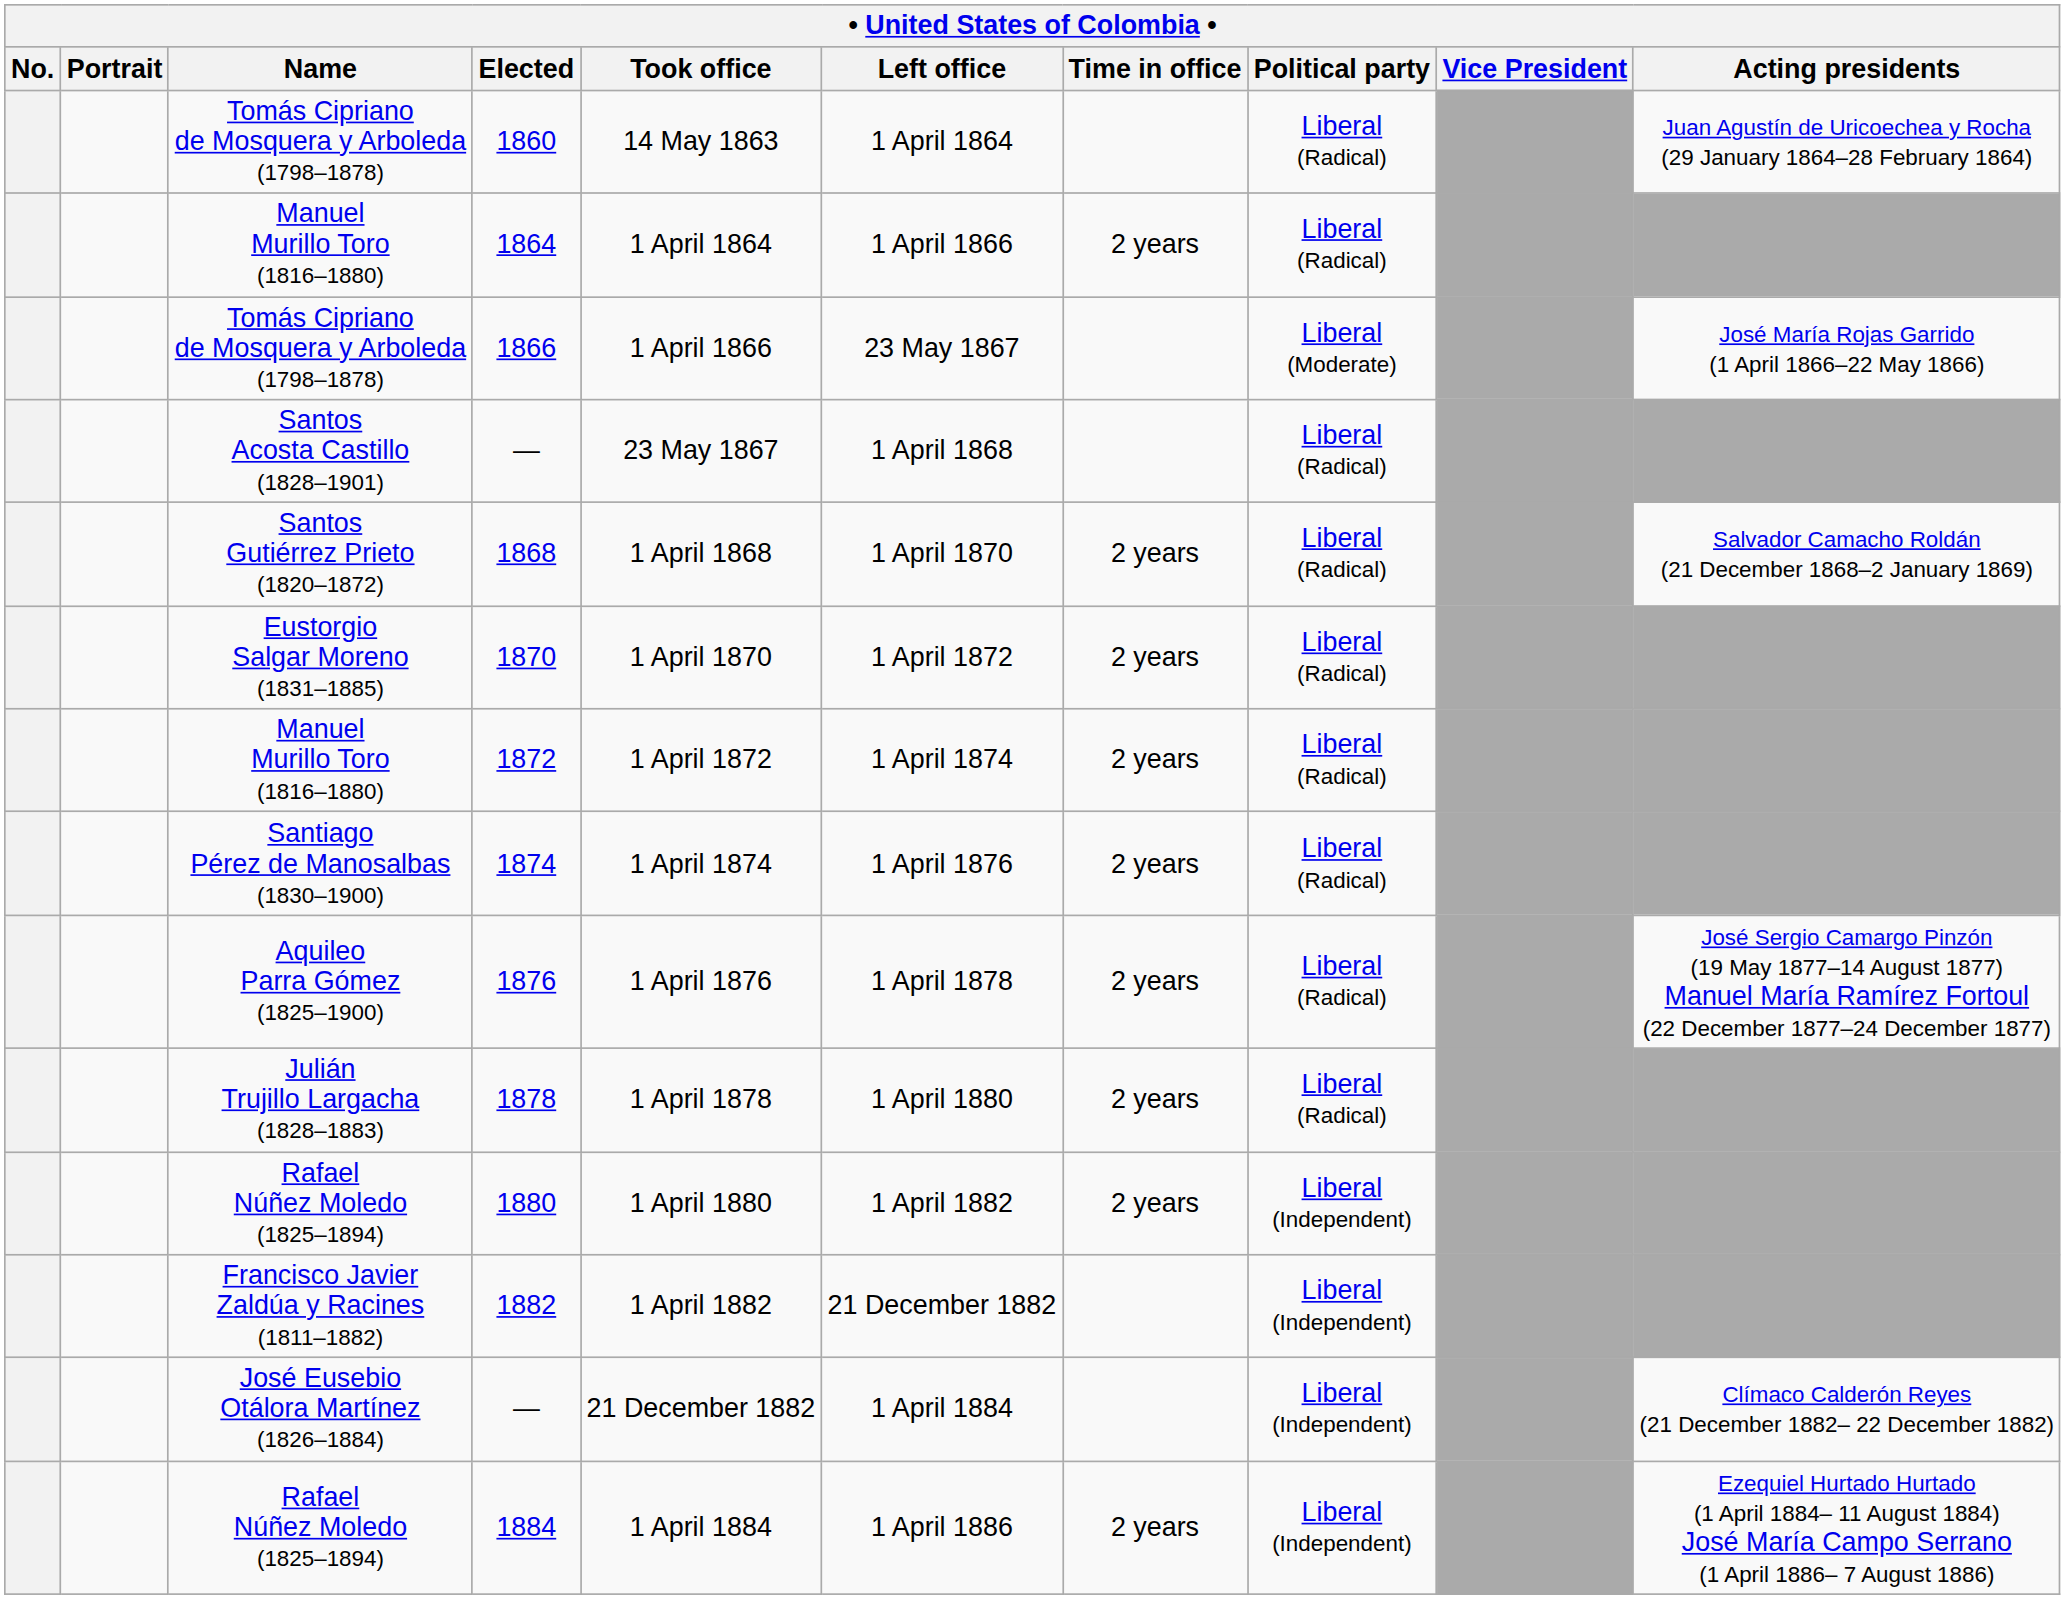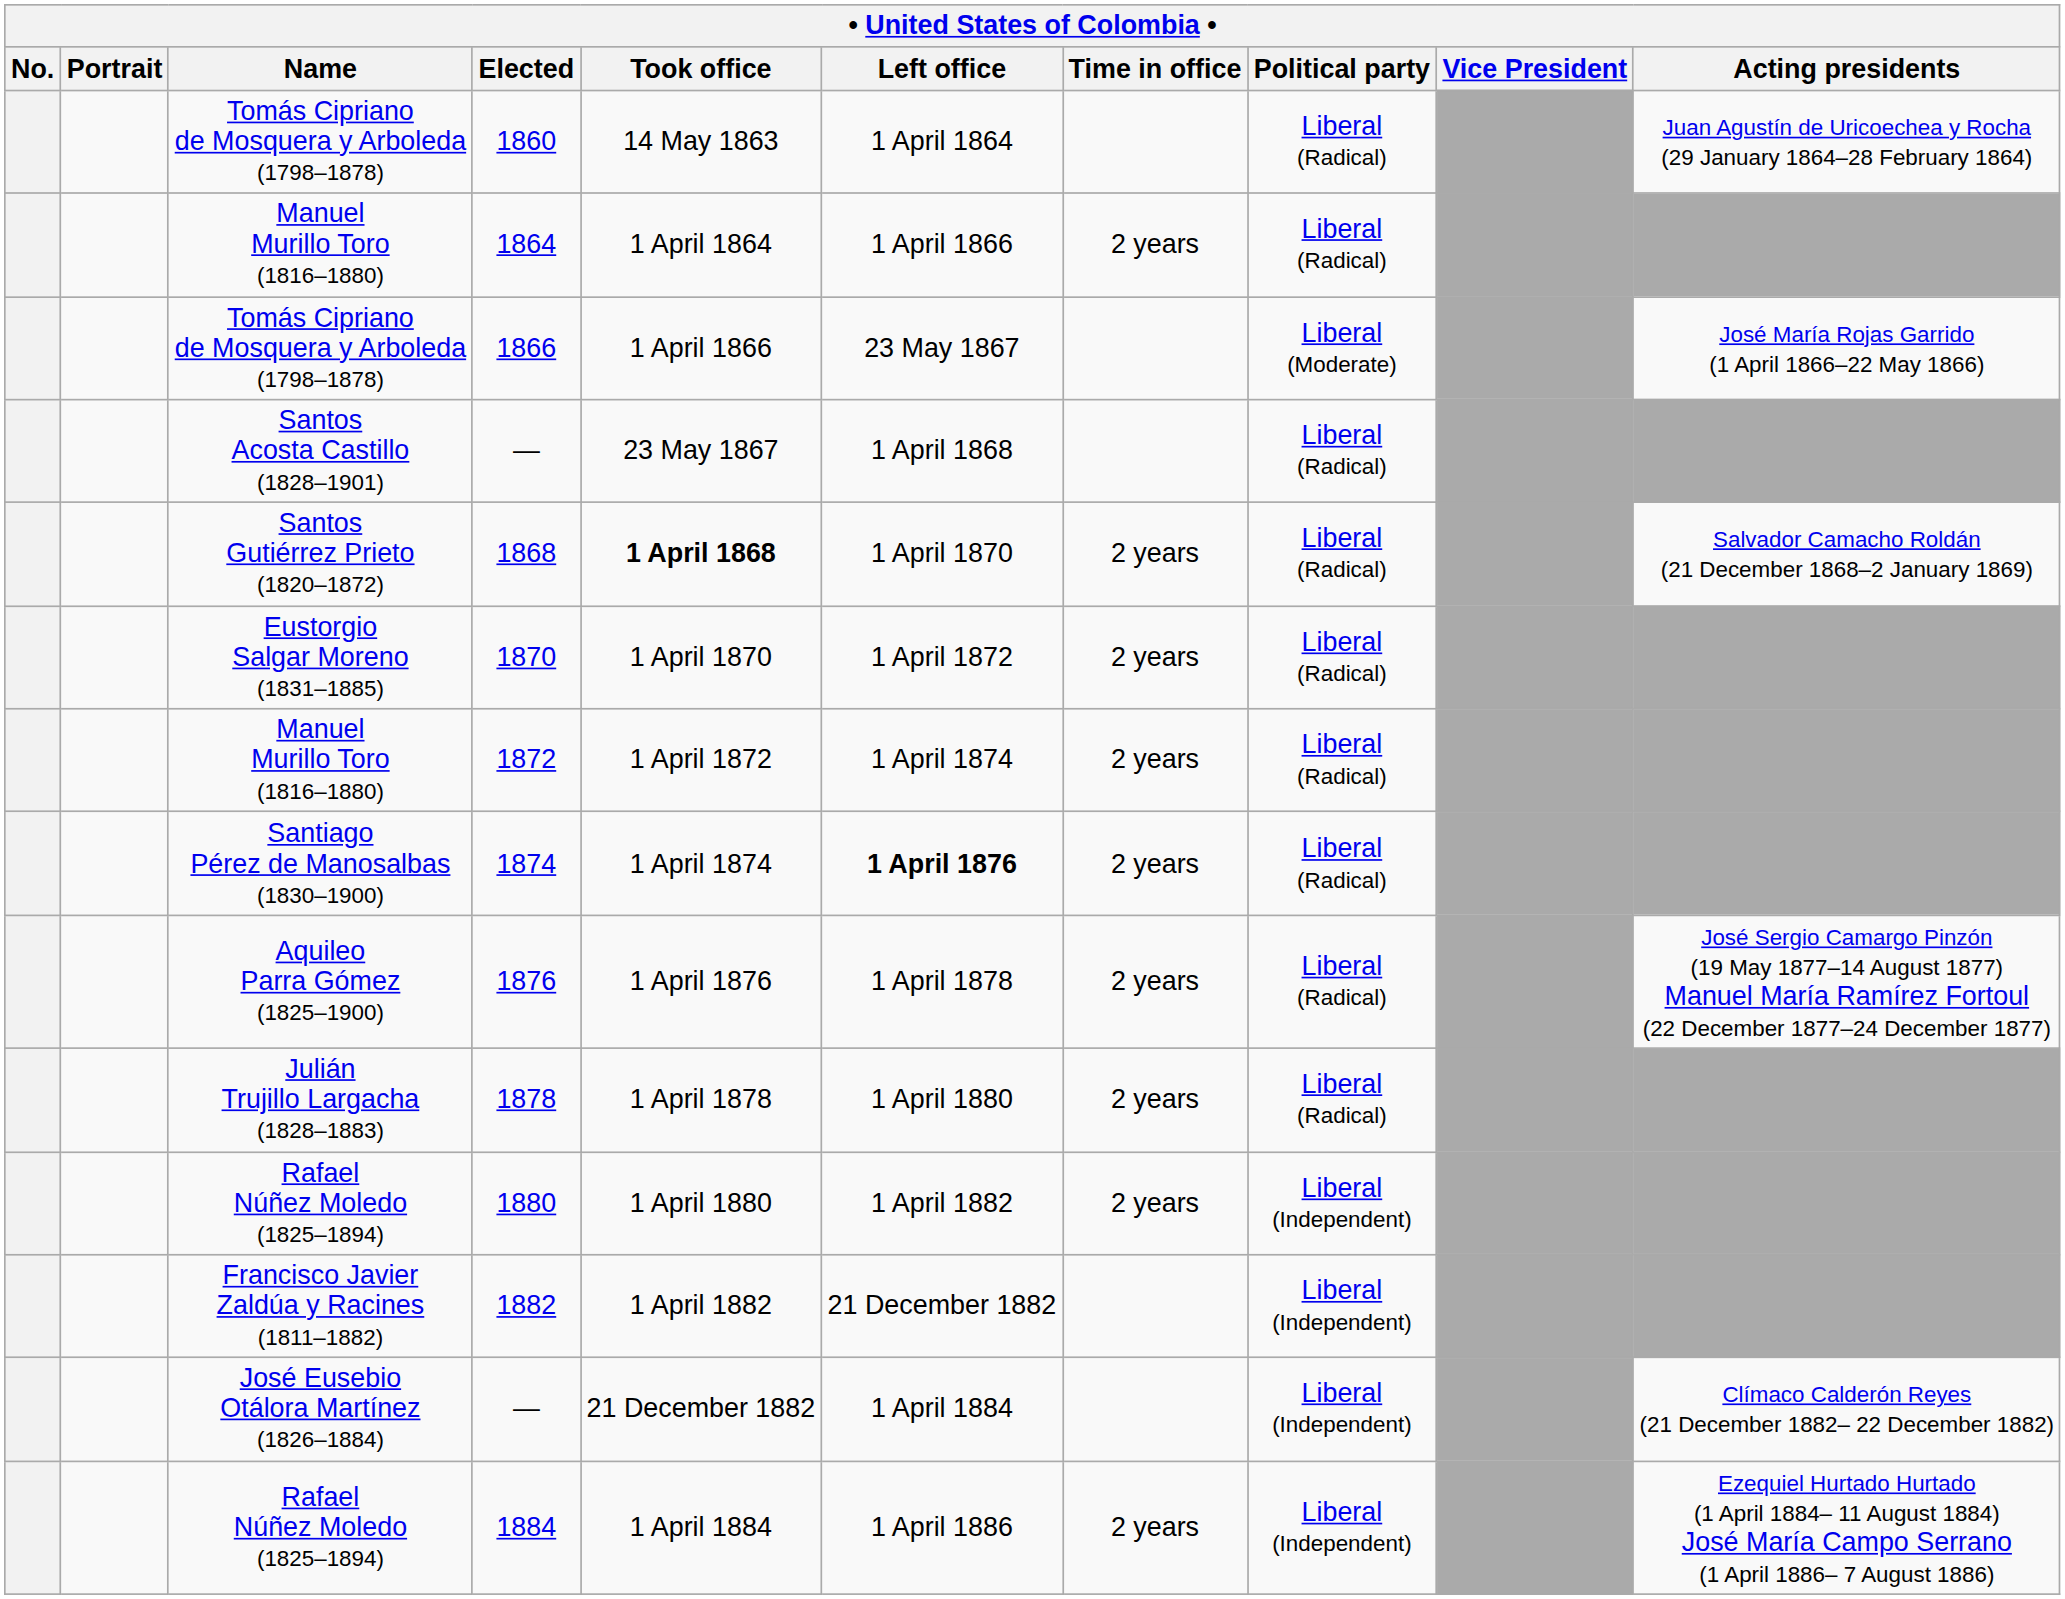1868 | Took office: normal -> bold
1874 | Left office: normal -> bold
